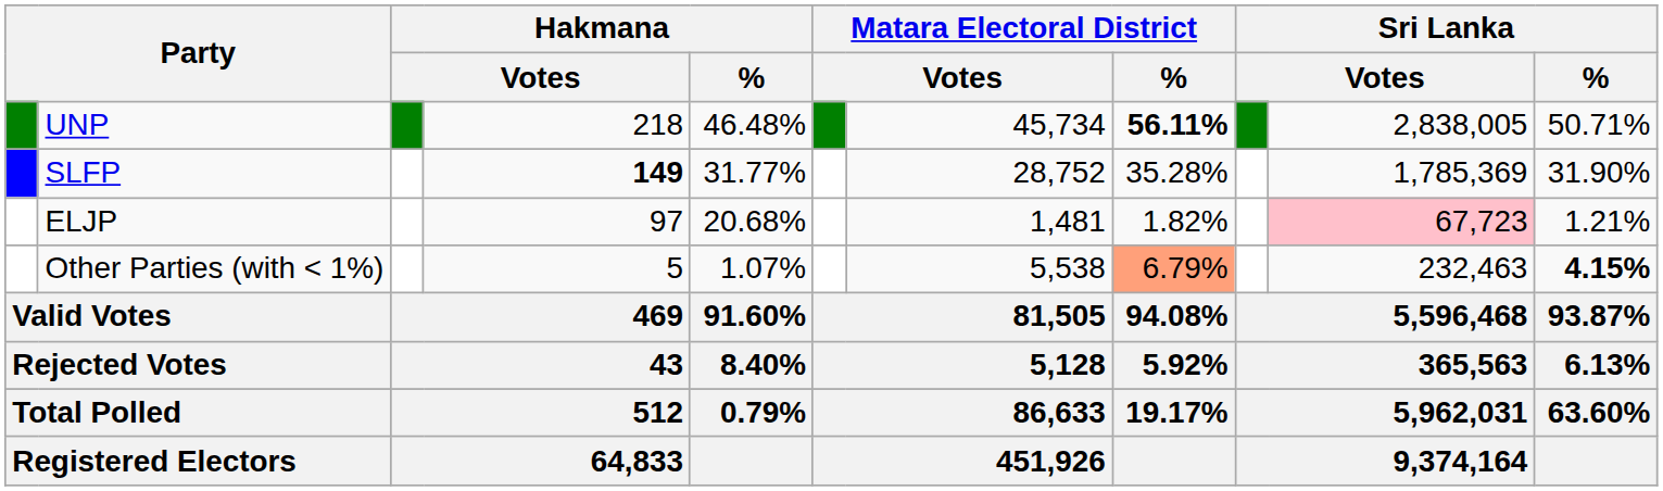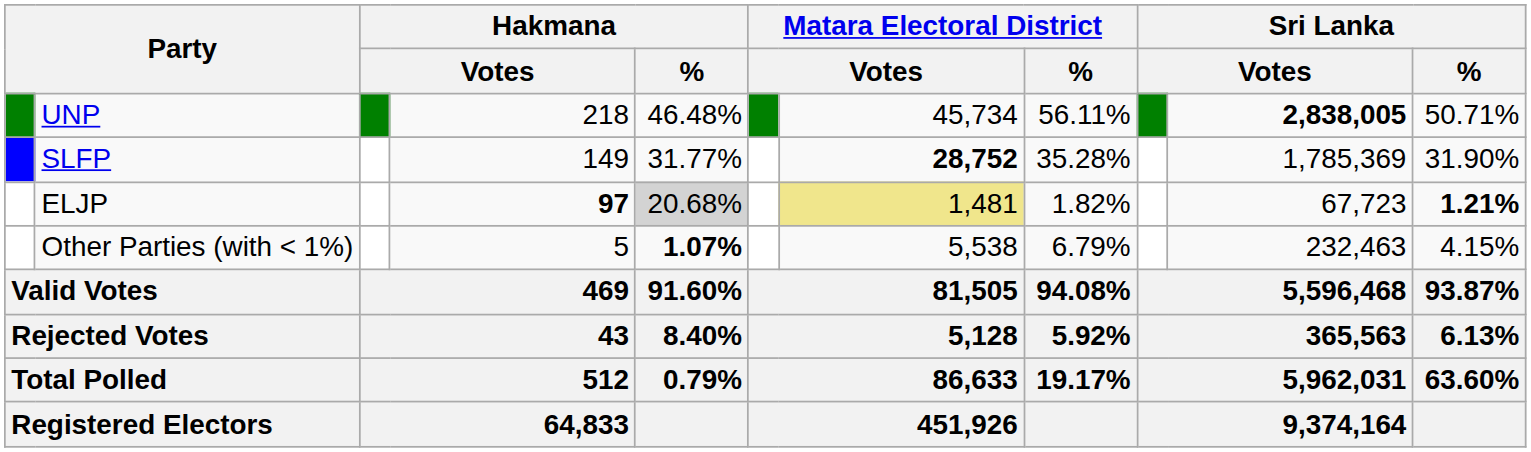UNP | Matara Electoral District / %: bold -> normal
UNP | column 10: normal -> bold
SLFP | column 4: bold -> normal
SLFP | column 7: normal -> bold
ELJP | column 4: normal -> bold
ELJP | Hakmana / %: no background -> lightgrey background
ELJP | column 7: no background -> khaki background
ELJP | column 10: pink background -> no background
ELJP | Sri Lanka / %: normal -> bold
Other Parties (with < 1%) | Hakmana / %: normal -> bold
Other Parties (with < 1%) | Matara Electoral District / %: lightsalmon background -> no background
Other Parties (with < 1%) | Sri Lanka / %: bold -> normal
